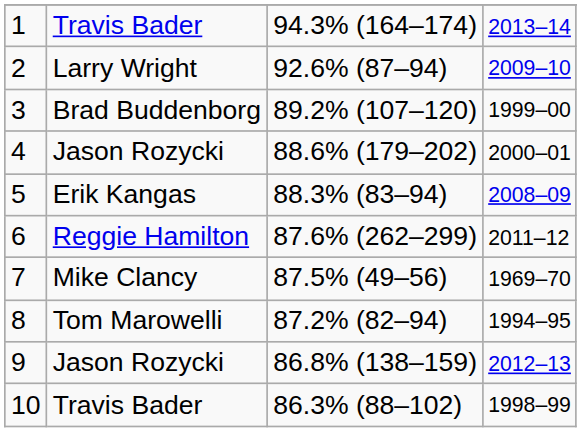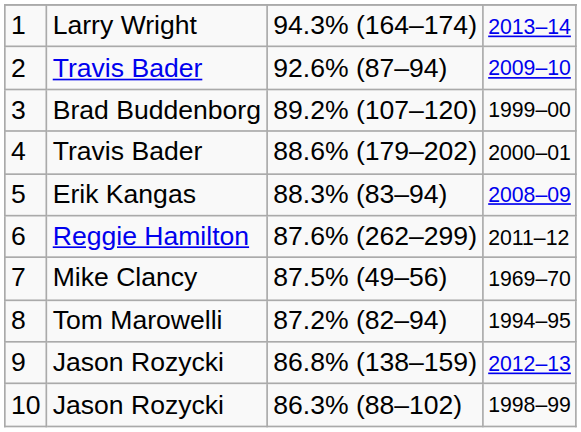1 | column 2: Travis Bader -> Larry Wright
2 | column 2: Larry Wright -> Travis Bader
4 | column 2: Jason Rozycki -> Travis Bader
10 | column 2: Travis Bader -> Jason Rozycki
